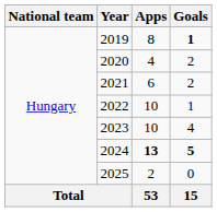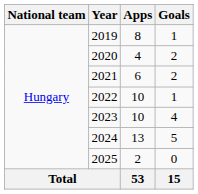2019 | Goals: bold -> normal
2024 | Apps: bold -> normal
2024 | Goals: bold -> normal
